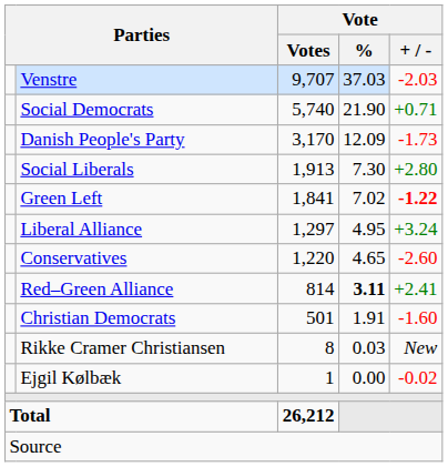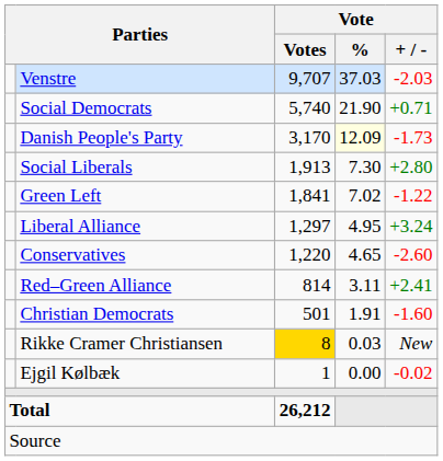Danish People's Party | Vote / %: no background -> lightyellow background
Green Left | Vote / + / -: bold -> normal
Red–Green Alliance | Vote / %: bold -> normal
Rikke Cramer Christiansen | Vote / Votes: no background -> gold background
